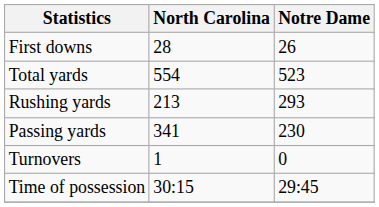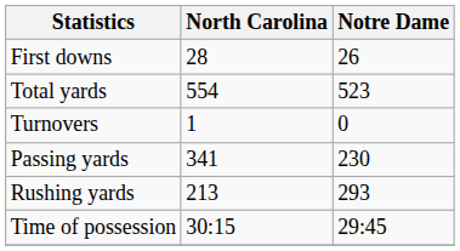rows swapped: Rushing yards <-> Turnovers
